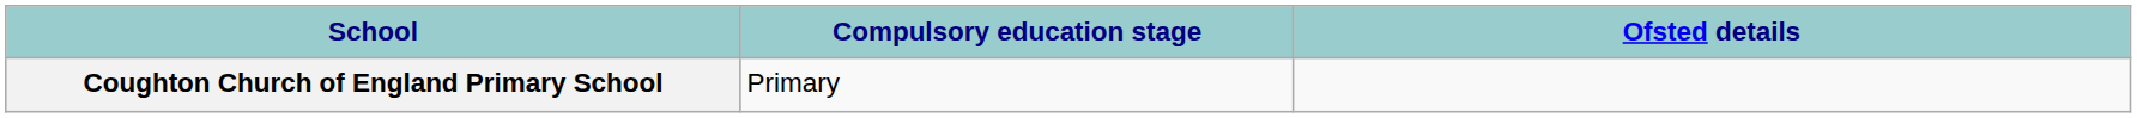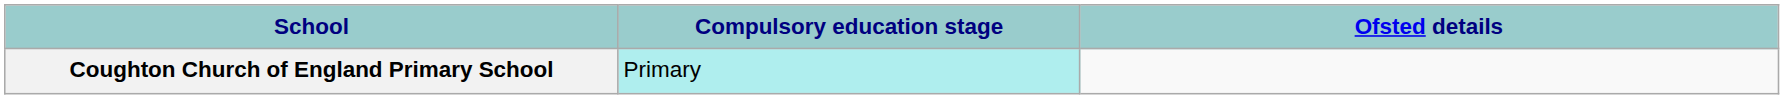Coughton Church of England Primary School | Compulsory education stage: no background -> paleturquoise background
